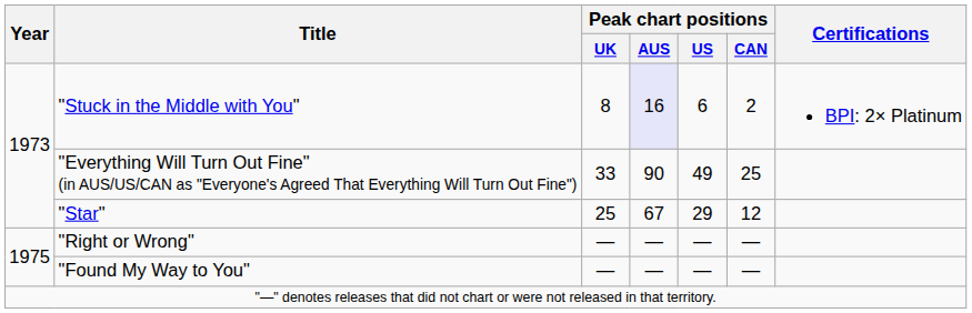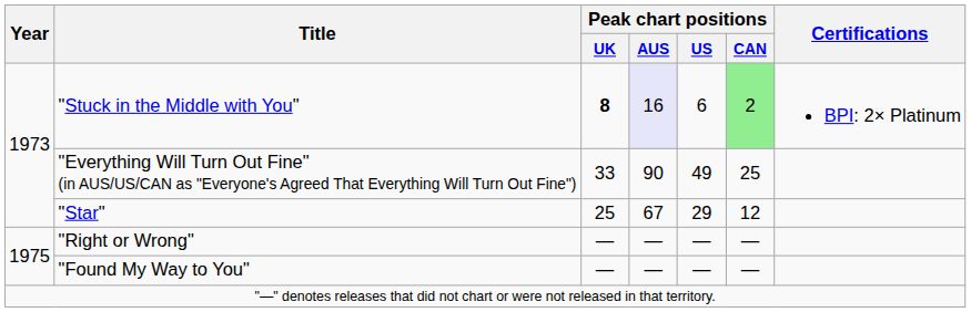"Stuck in the Middle with You" | Peak chart positions / UK: normal -> bold
"Stuck in the Middle with You" | Peak chart positions / CAN: no background -> lightgreen background
